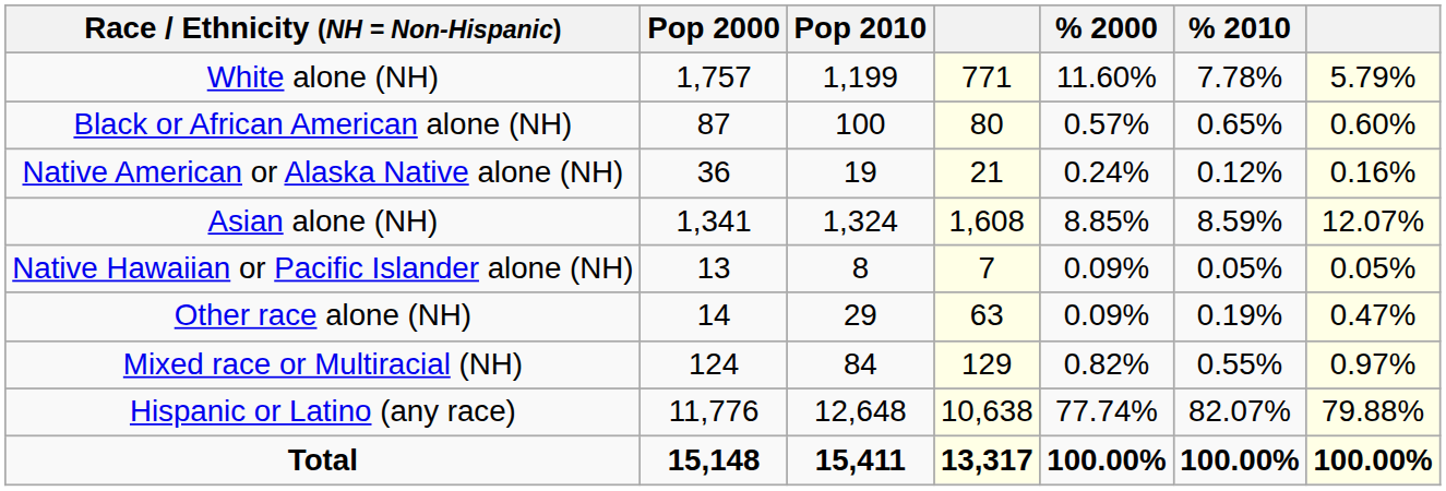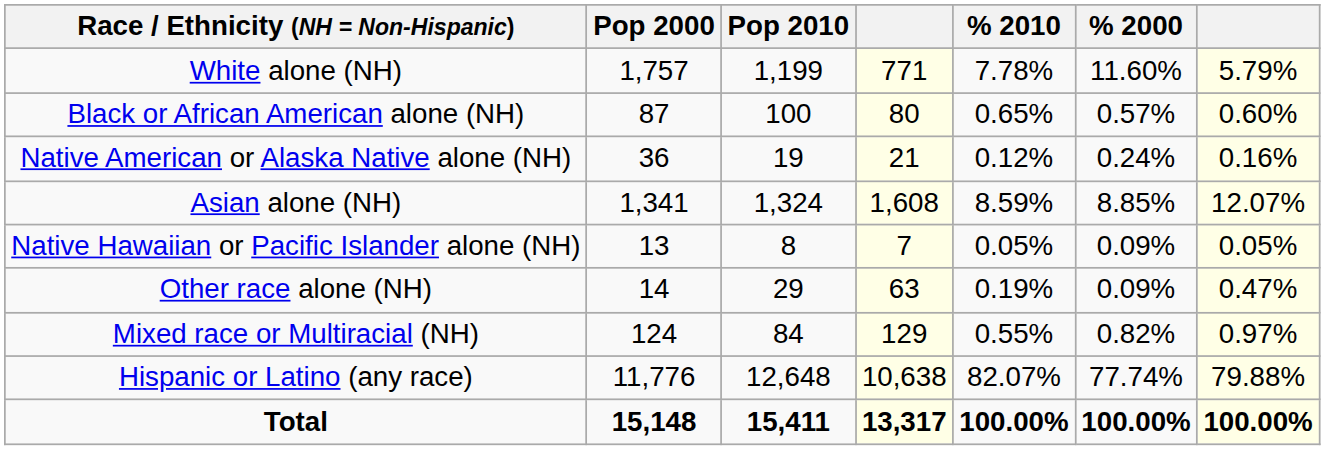columns swapped: % 2000 <-> % 2010
